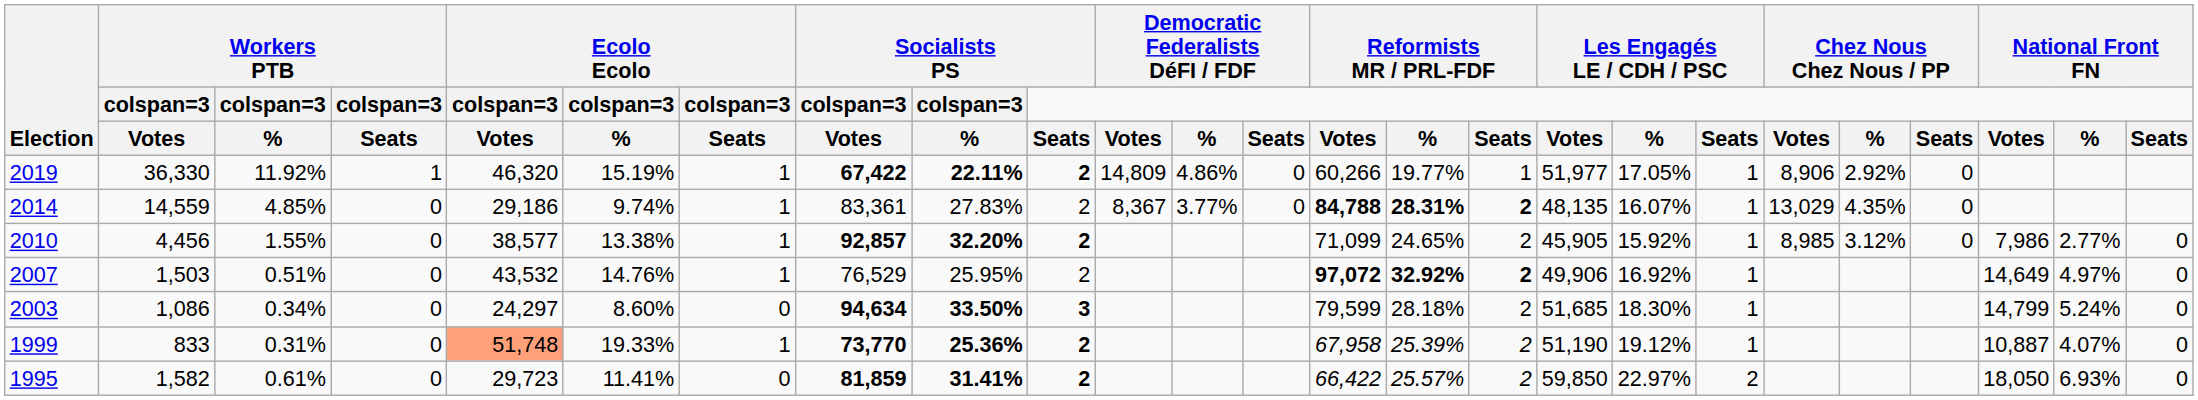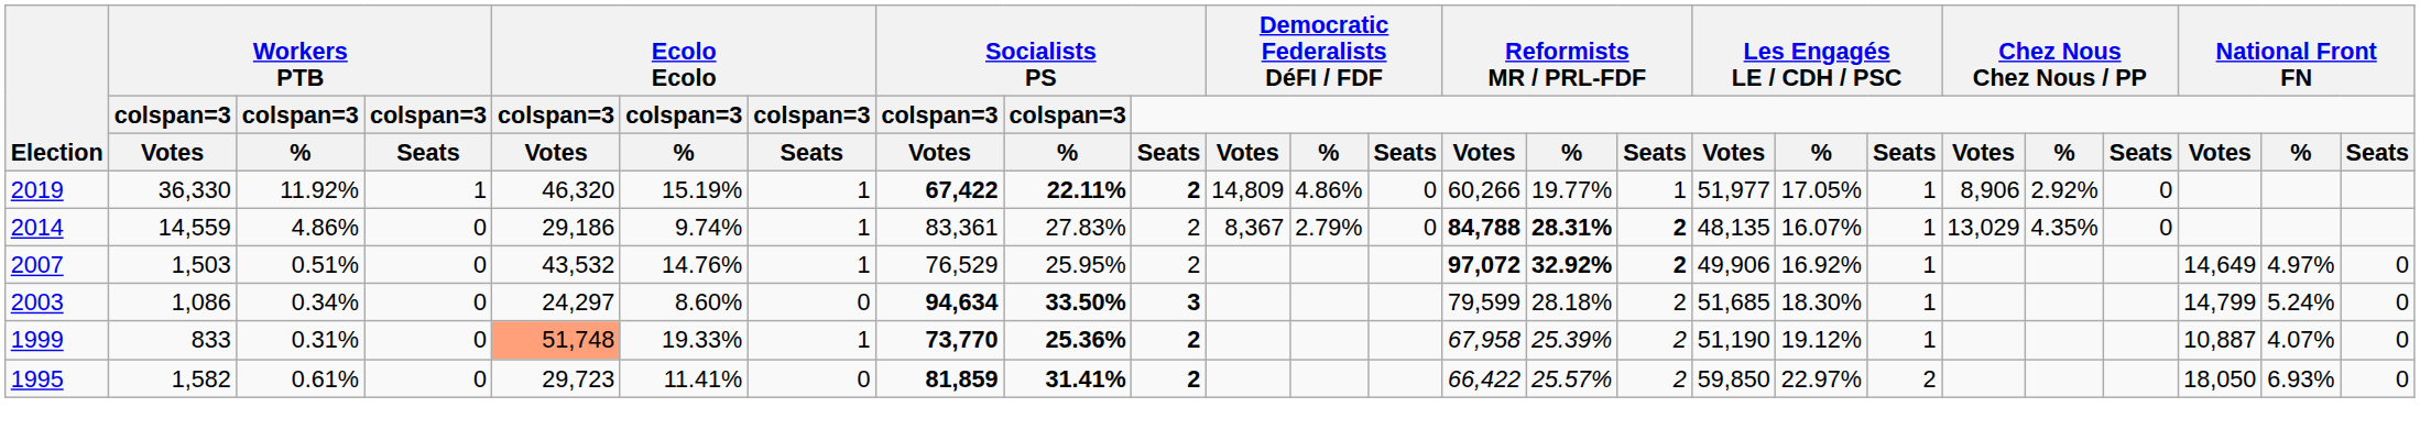2014 | Workers PTB / colspan=3 / %: 4.85% -> 4.86%
2014 | Democratic Federalists DéFI / FDF / %: 3.77% -> 2.79%
- row: 2010 | 4,456 | 1.55% | 0 | 38,577 | 13.38% | 1 | 92,857 | 32.20% | 2 | 71,099 | 24.65% | 2 | 45,905 | 15.92% | 1 | 8,985 | 3.12% | 0 | 7,986 | 2.77% | 0
